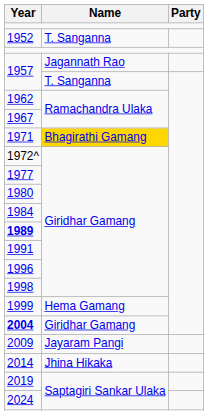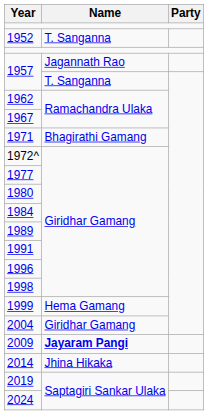1971 | Name: gold background -> no background
1989 | Year: bold -> normal
2004 | Year: bold -> normal
2009 | Name: normal -> bold
